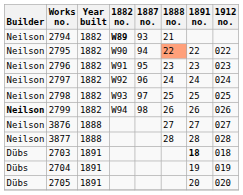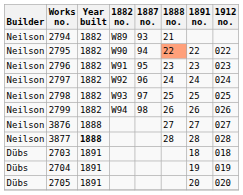2794 | 1882 no.: bold -> normal
2799 | Builder: bold -> normal
3877 | Year built: normal -> bold
2703 | 1891 no.: bold -> normal
